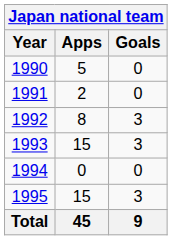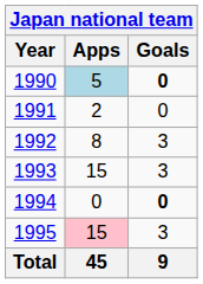1990 | Apps: no background -> lightblue background
1990 | Goals: normal -> bold
1994 | Goals: normal -> bold
1995 | Apps: no background -> pink background
